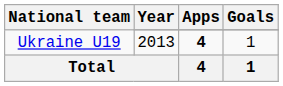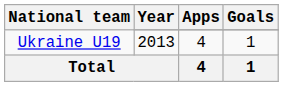2013 | Apps: bold -> normal
